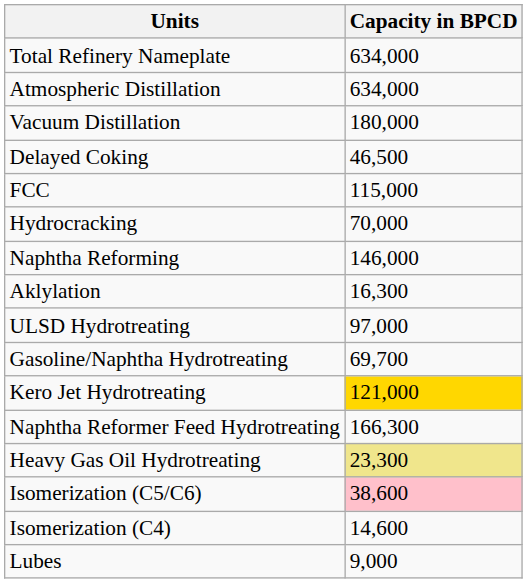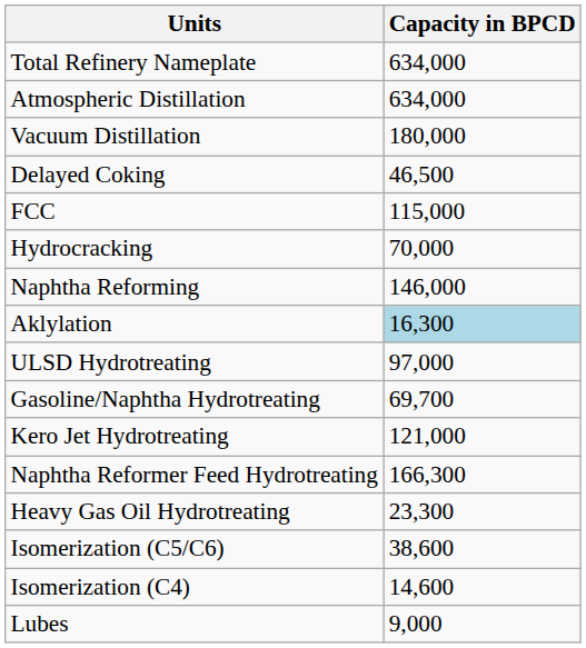Aklylation | Capacity in BPCD: no background -> lightblue background
Kero Jet Hydrotreating | Capacity in BPCD: gold background -> no background
Heavy Gas Oil Hydrotreating | Capacity in BPCD: khaki background -> no background
Isomerization (C5/C6) | Capacity in BPCD: pink background -> no background
